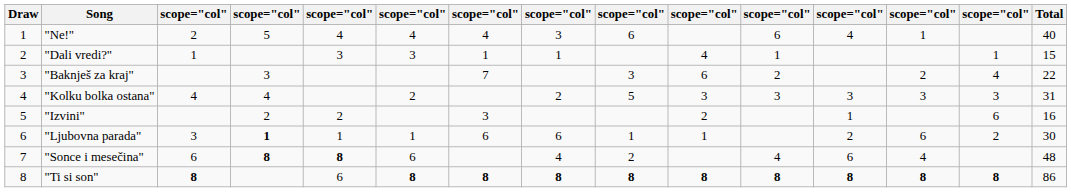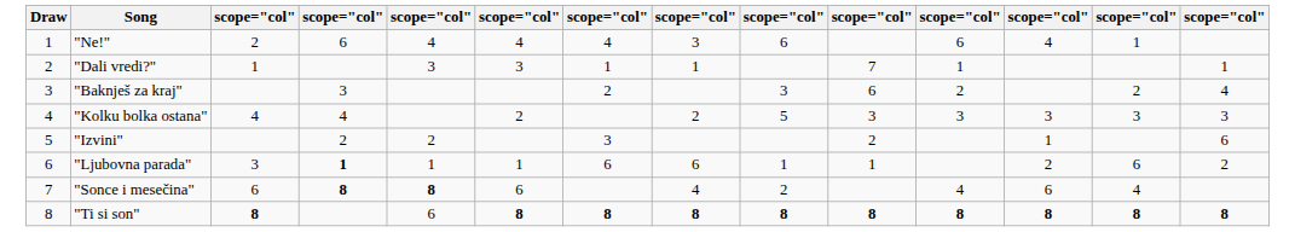- column: Total | 40 | 15 | 22 | 31 | 16 | 30 | 48 | 86
"Ne!" | column 4: 5 -> 6
"Dali vredi?" | column 10: 4 -> 7
"Baknješ za kraj" | column 7: 7 -> 2
